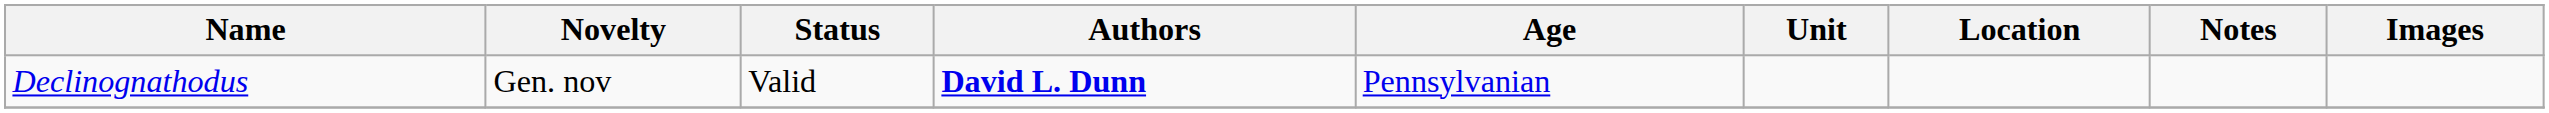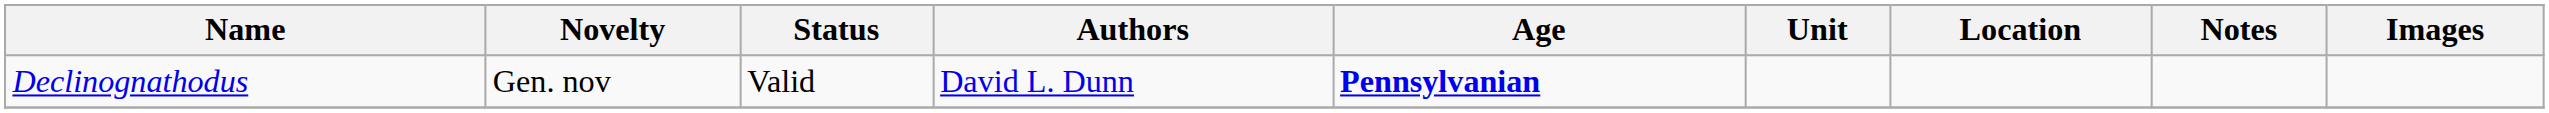Declinognathodus | Authors: bold -> normal
Declinognathodus | Age: normal -> bold
